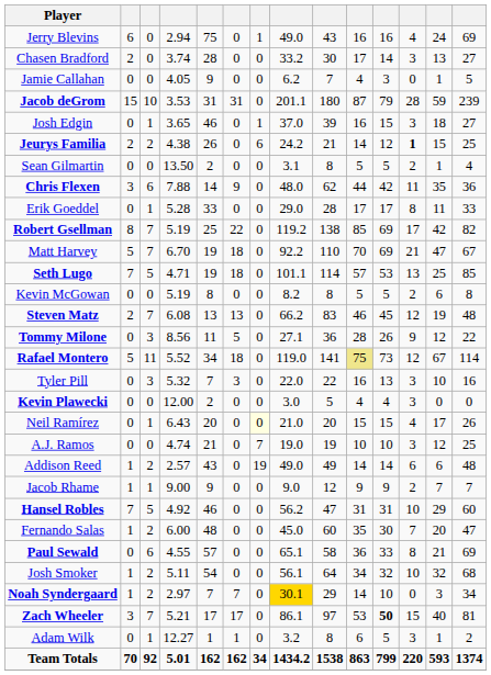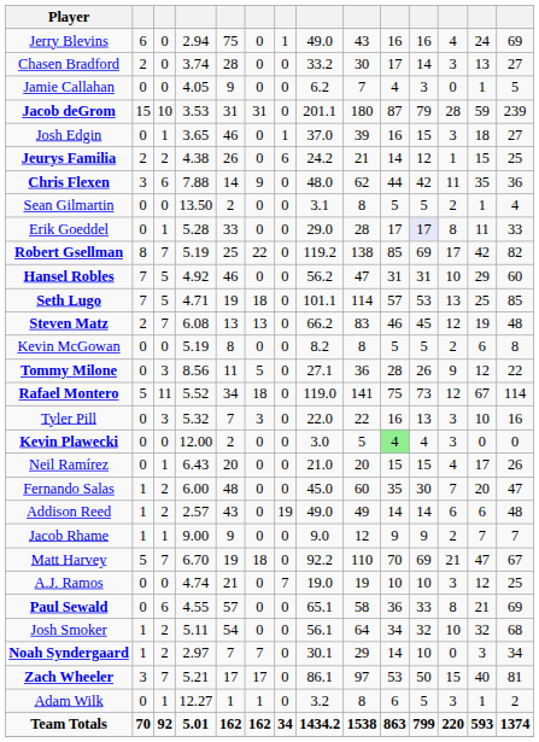Jeurys Familia | column 12: bold -> normal
rows swapped: Chris Flexen <-> Sean Gilmartin
Erik Goeddel | column 11: no background -> lavender background
rows swapped: Matt Harvey <-> Hansel Robles
rows swapped: Steven Matz <-> Kevin McGowan
Rafael Montero | column 10: khaki background -> no background
Kevin Plawecki | column 10: no background -> lightgreen background
Neil Ramírez | column 7: lightyellow background -> no background
rows swapped: A.J. Ramos <-> Fernando Salas
Noah Syndergaard | column 8: gold background -> no background
Zach Wheeler | column 11: bold -> normal
